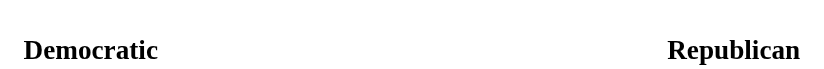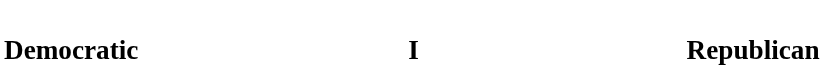+ column: 1 | I
